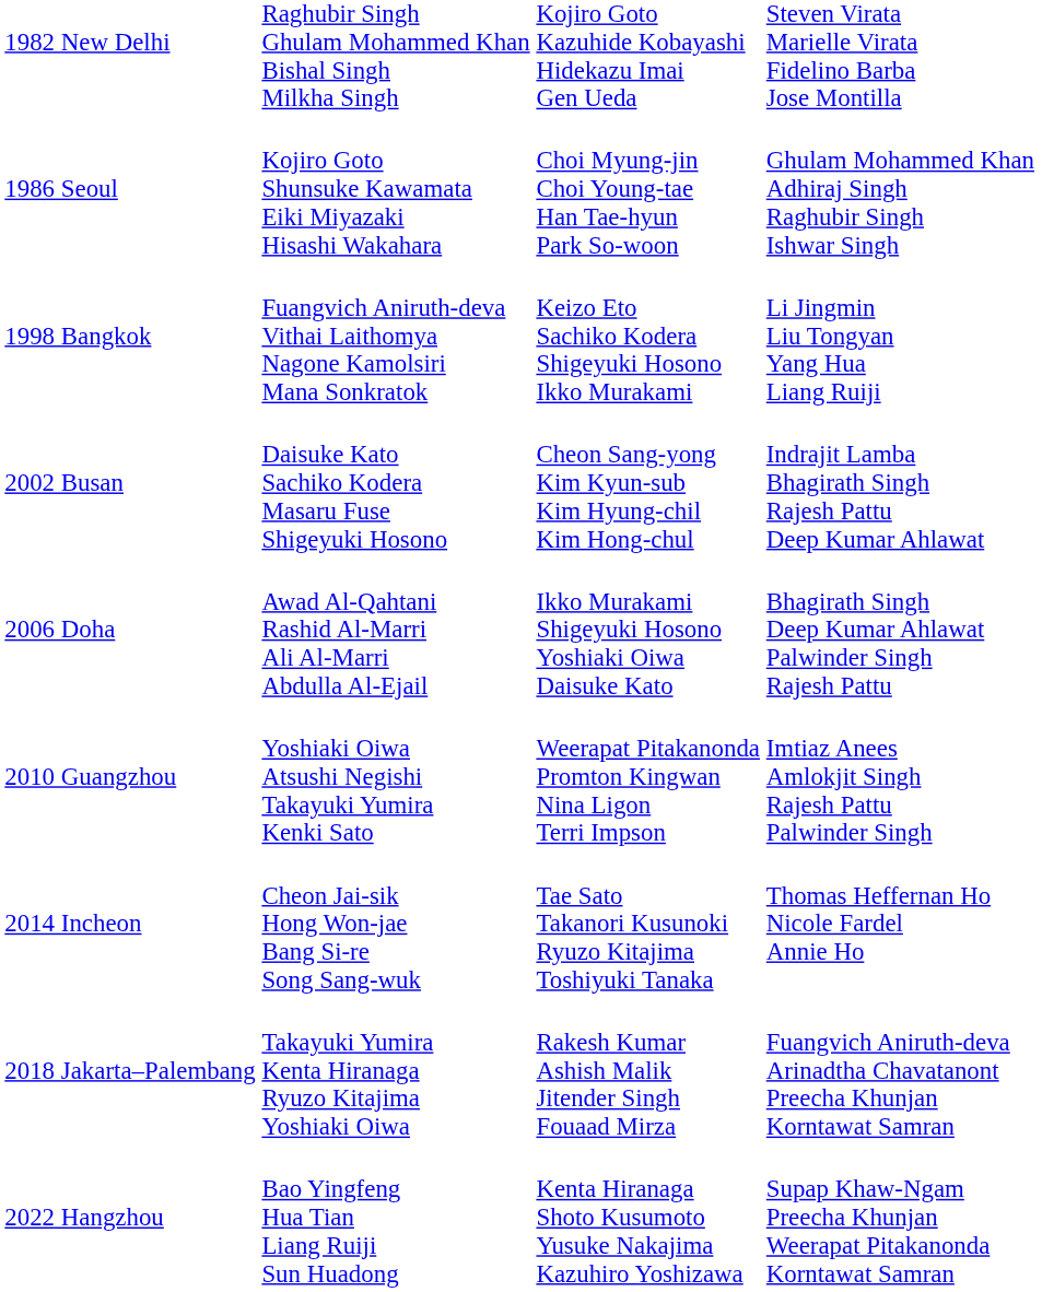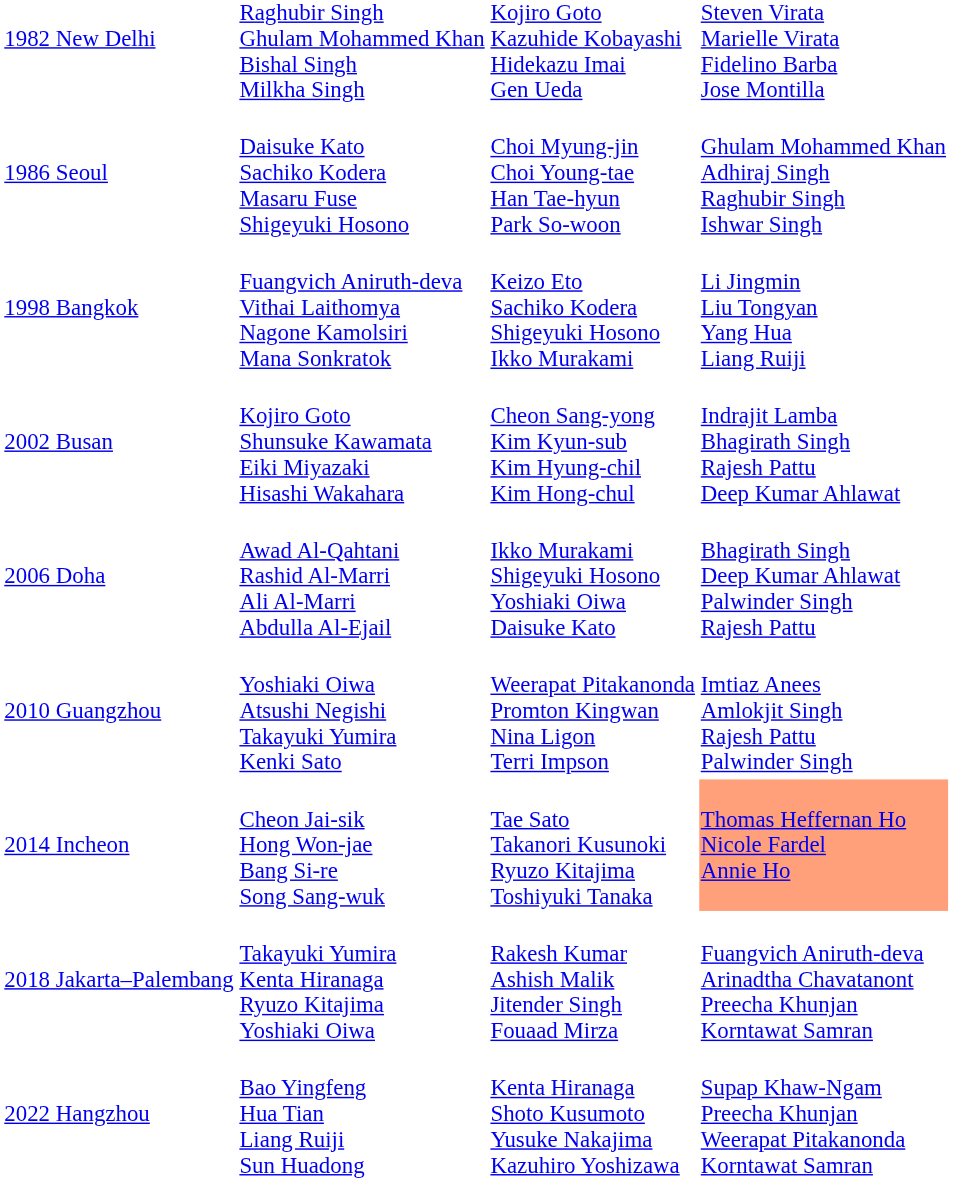1986 Seoul | column 2: Kojiro Goto Shunsuke Kawamata Eiki Miyazaki Hisashi Wakahara -> Daisuke Kato Sachiko Kodera Masaru Fuse Shigeyuki Hosono
2002 Busan | column 2: Daisuke Kato Sachiko Kodera Masaru Fuse Shigeyuki Hosono -> Kojiro Goto Shunsuke Kawamata Eiki Miyazaki Hisashi Wakahara
2014 Incheon | column 4: no background -> lightsalmon background
